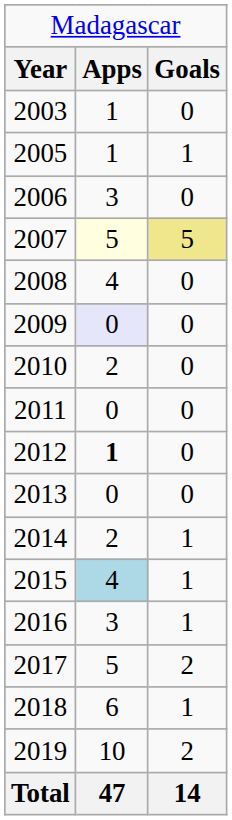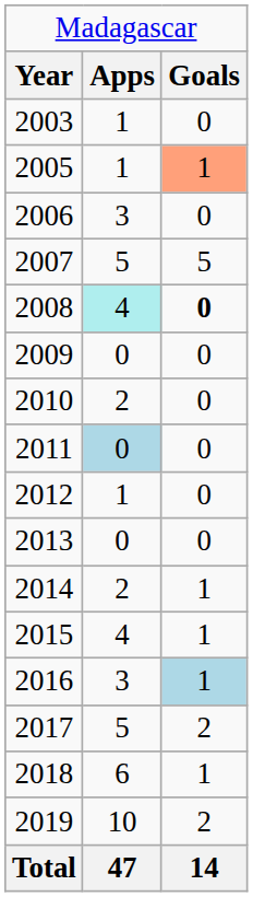2005 | column 3: no background -> lightsalmon background
2007 | column 2: lightyellow background -> no background
2007 | column 3: khaki background -> no background
2008 | column 2: no background -> paleturquoise background
2008 | column 3: normal -> bold
2009 | column 2: lavender background -> no background
2011 | column 2: no background -> lightblue background
2012 | column 2: bold -> normal
2015 | column 2: lightblue background -> no background
2016 | column 3: no background -> lightblue background
